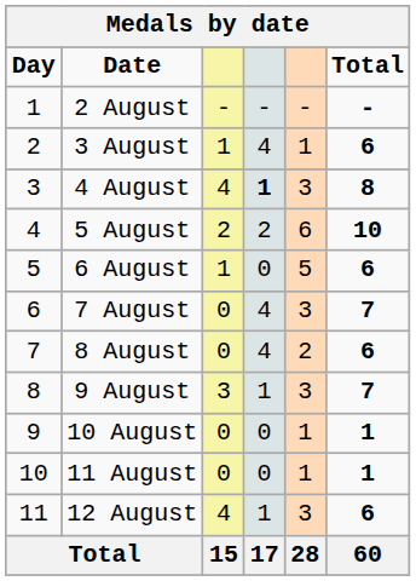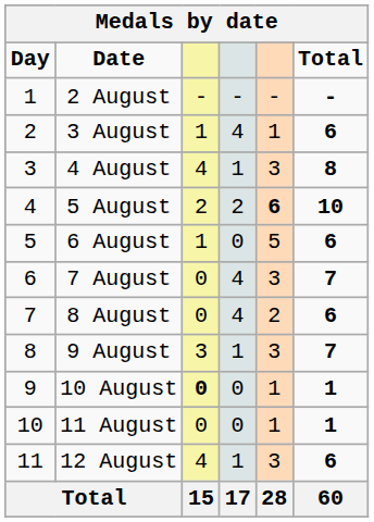4 August | column 4: bold -> normal
5 August | column 5: normal -> bold
10 August | column 3: normal -> bold
